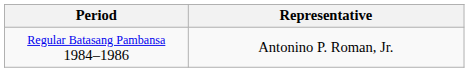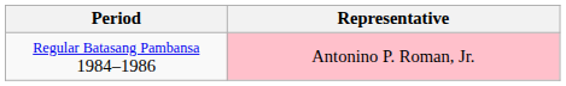Regular Batasang Pambansa 1984–1986 | Representative: no background -> pink background
